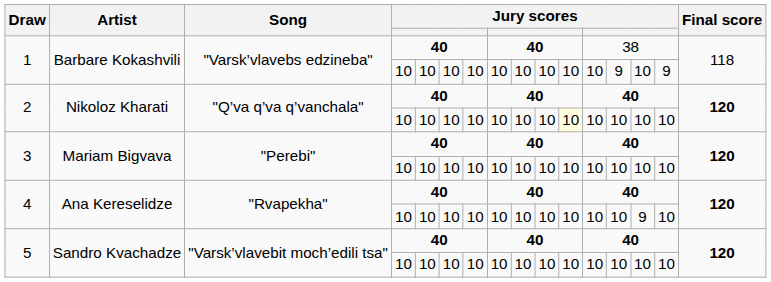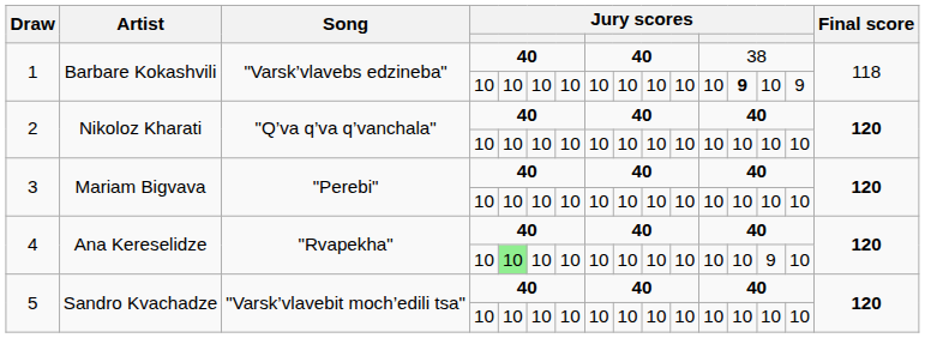1 / 10 | column 13: normal -> bold
2 / 10 | column 11: lightyellow background -> no background
4 / 10 | column 5: no background -> lightgreen background
